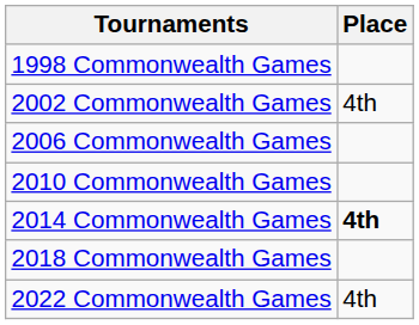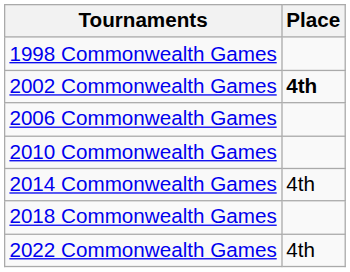2002 Commonwealth Games | Place: normal -> bold
2014 Commonwealth Games | Place: bold -> normal
